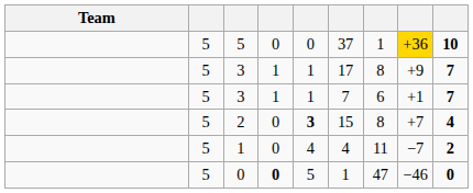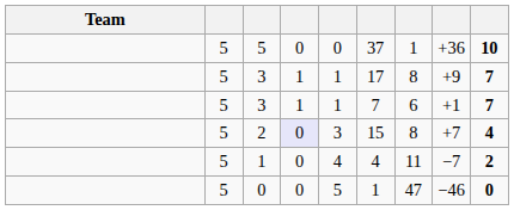row 2 | column 8: gold background -> no background
row 5 | column 4: no background -> lavender background
row 5 | column 5: bold -> normal
row 7 | column 4: bold -> normal
